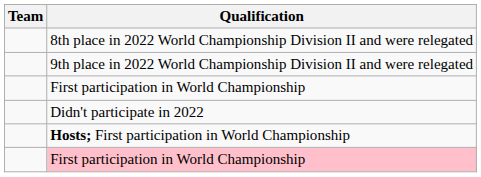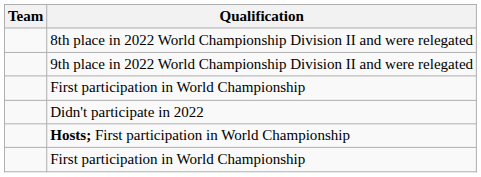row 7 | Qualification: pink background -> no background
